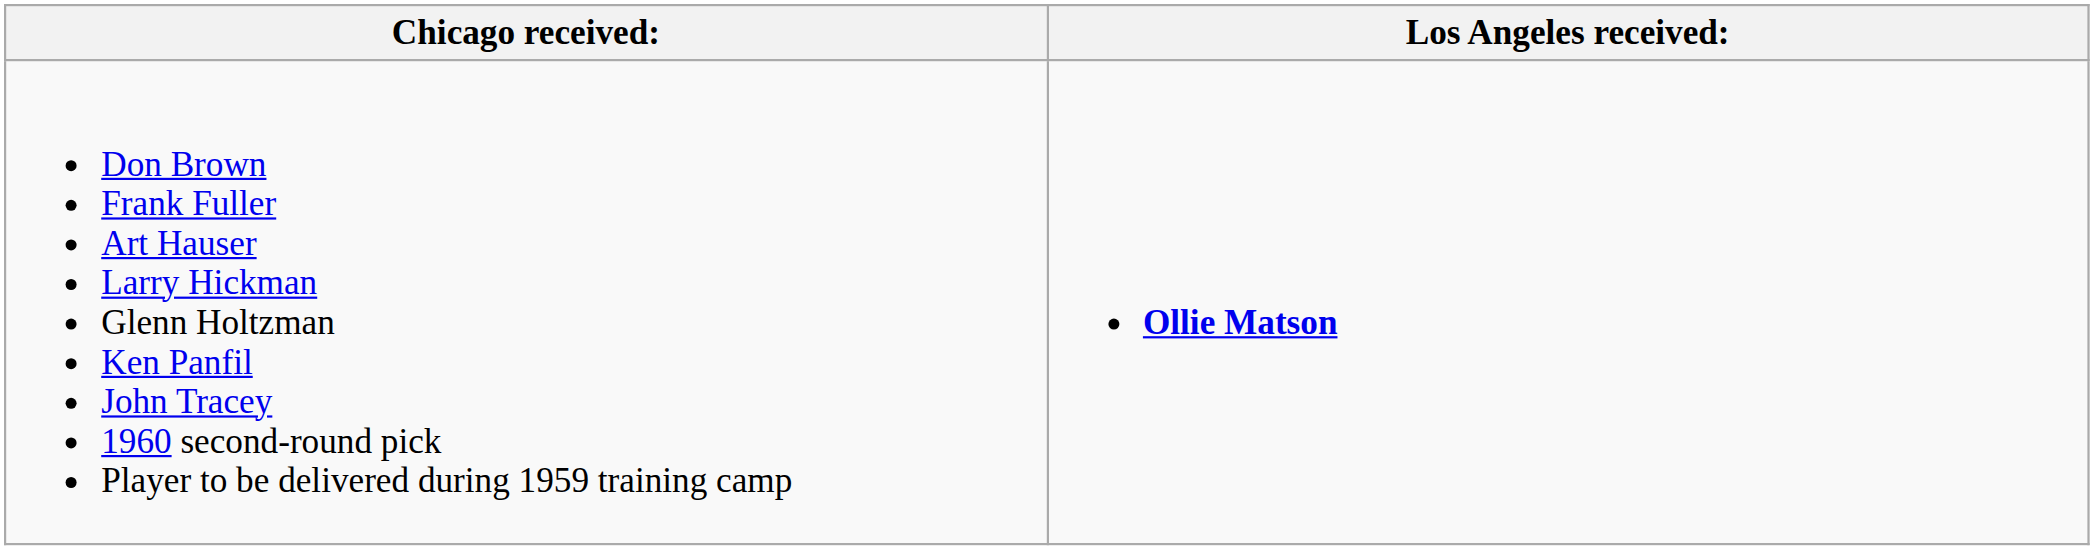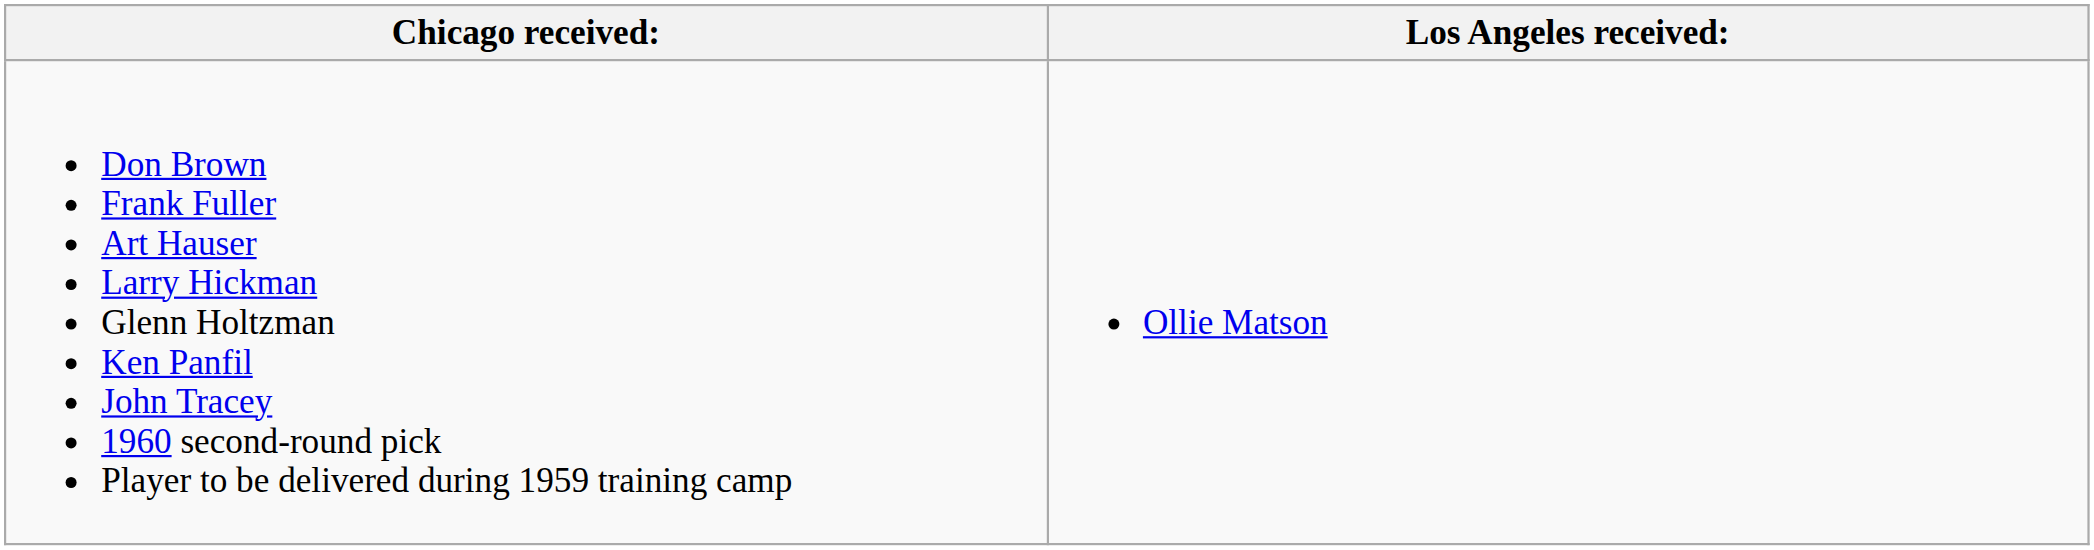row 2 | Los Angeles received:: bold -> normal
